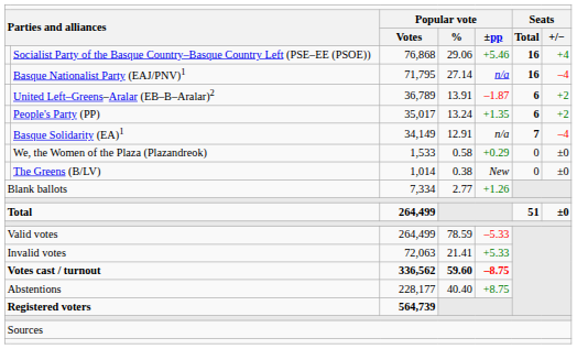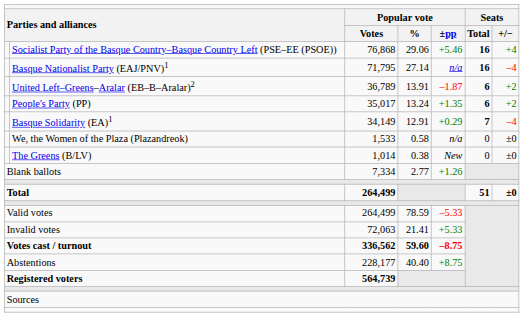Basque Solidarity (EA)1 | column 5: n/a -> +0.29
We, the Women of the Plaza (Plazandreok) | column 5: +0.29 -> n/a
